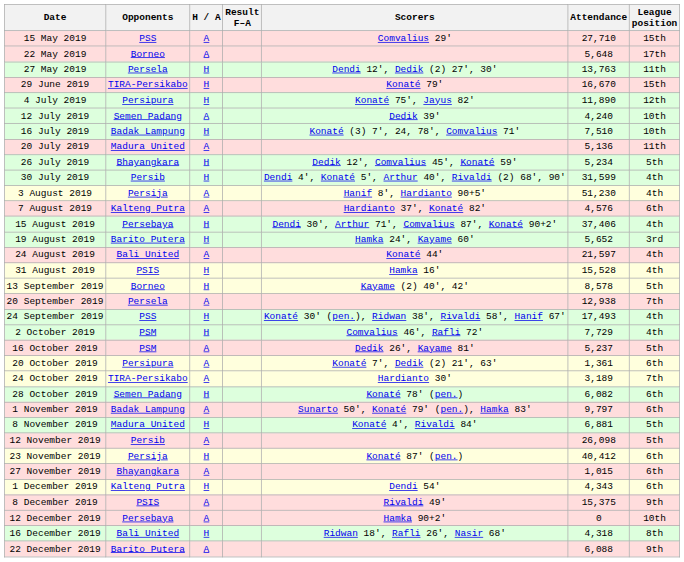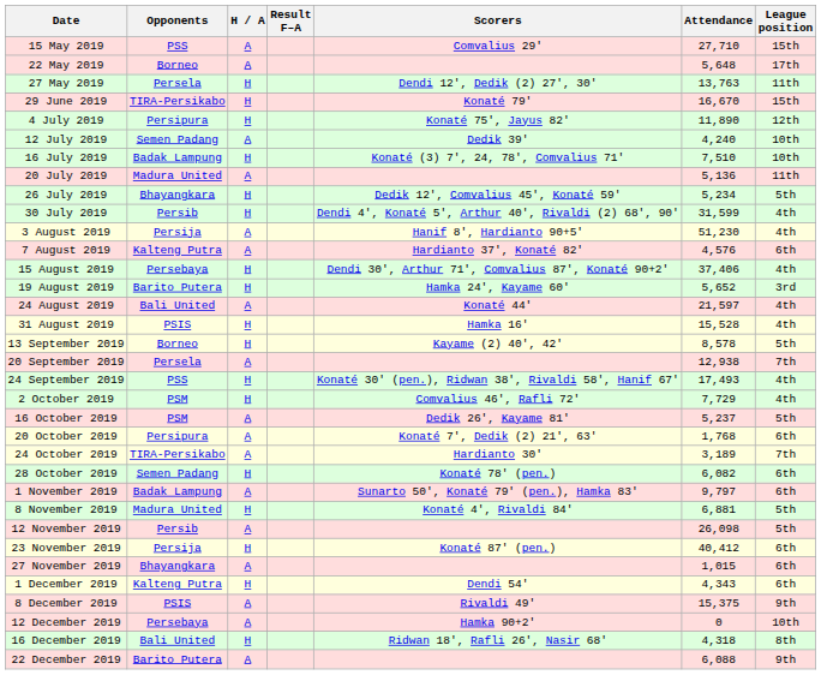20 October 2019 | Attendance: 1,361 -> 1,768
